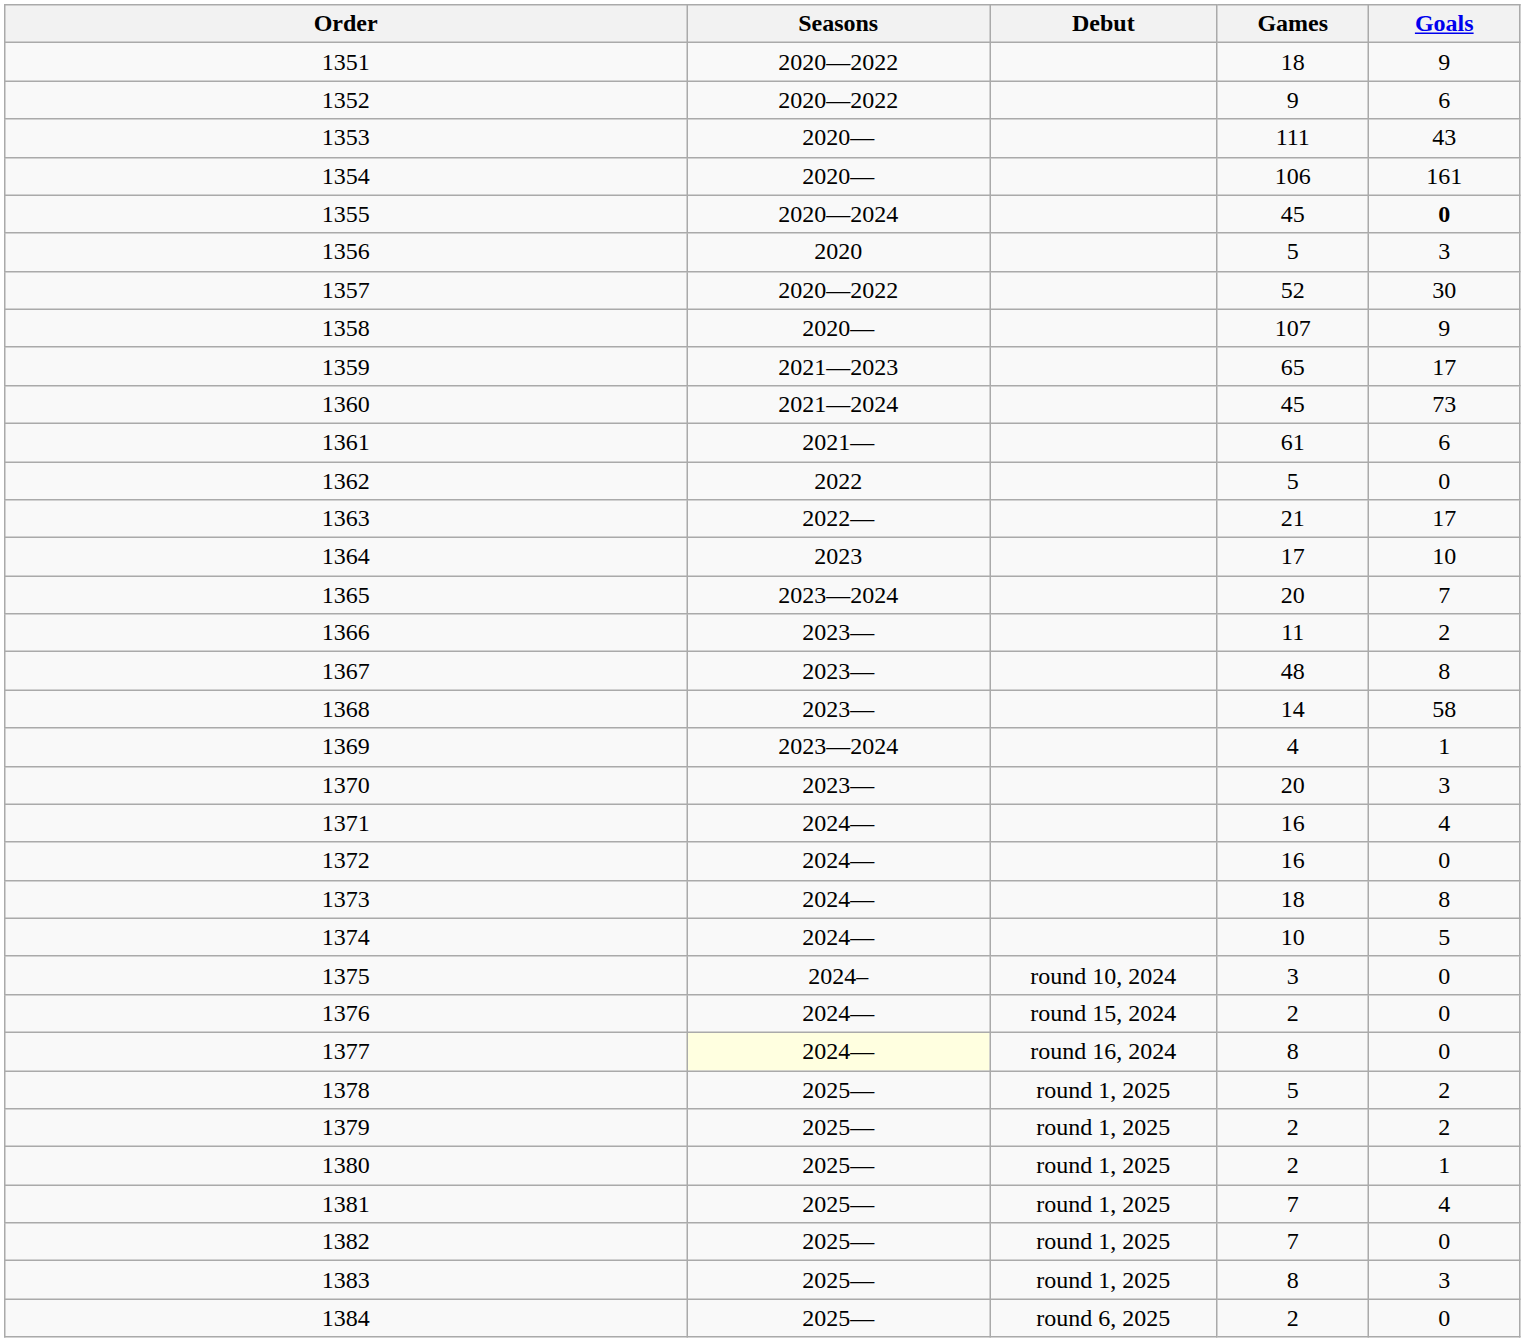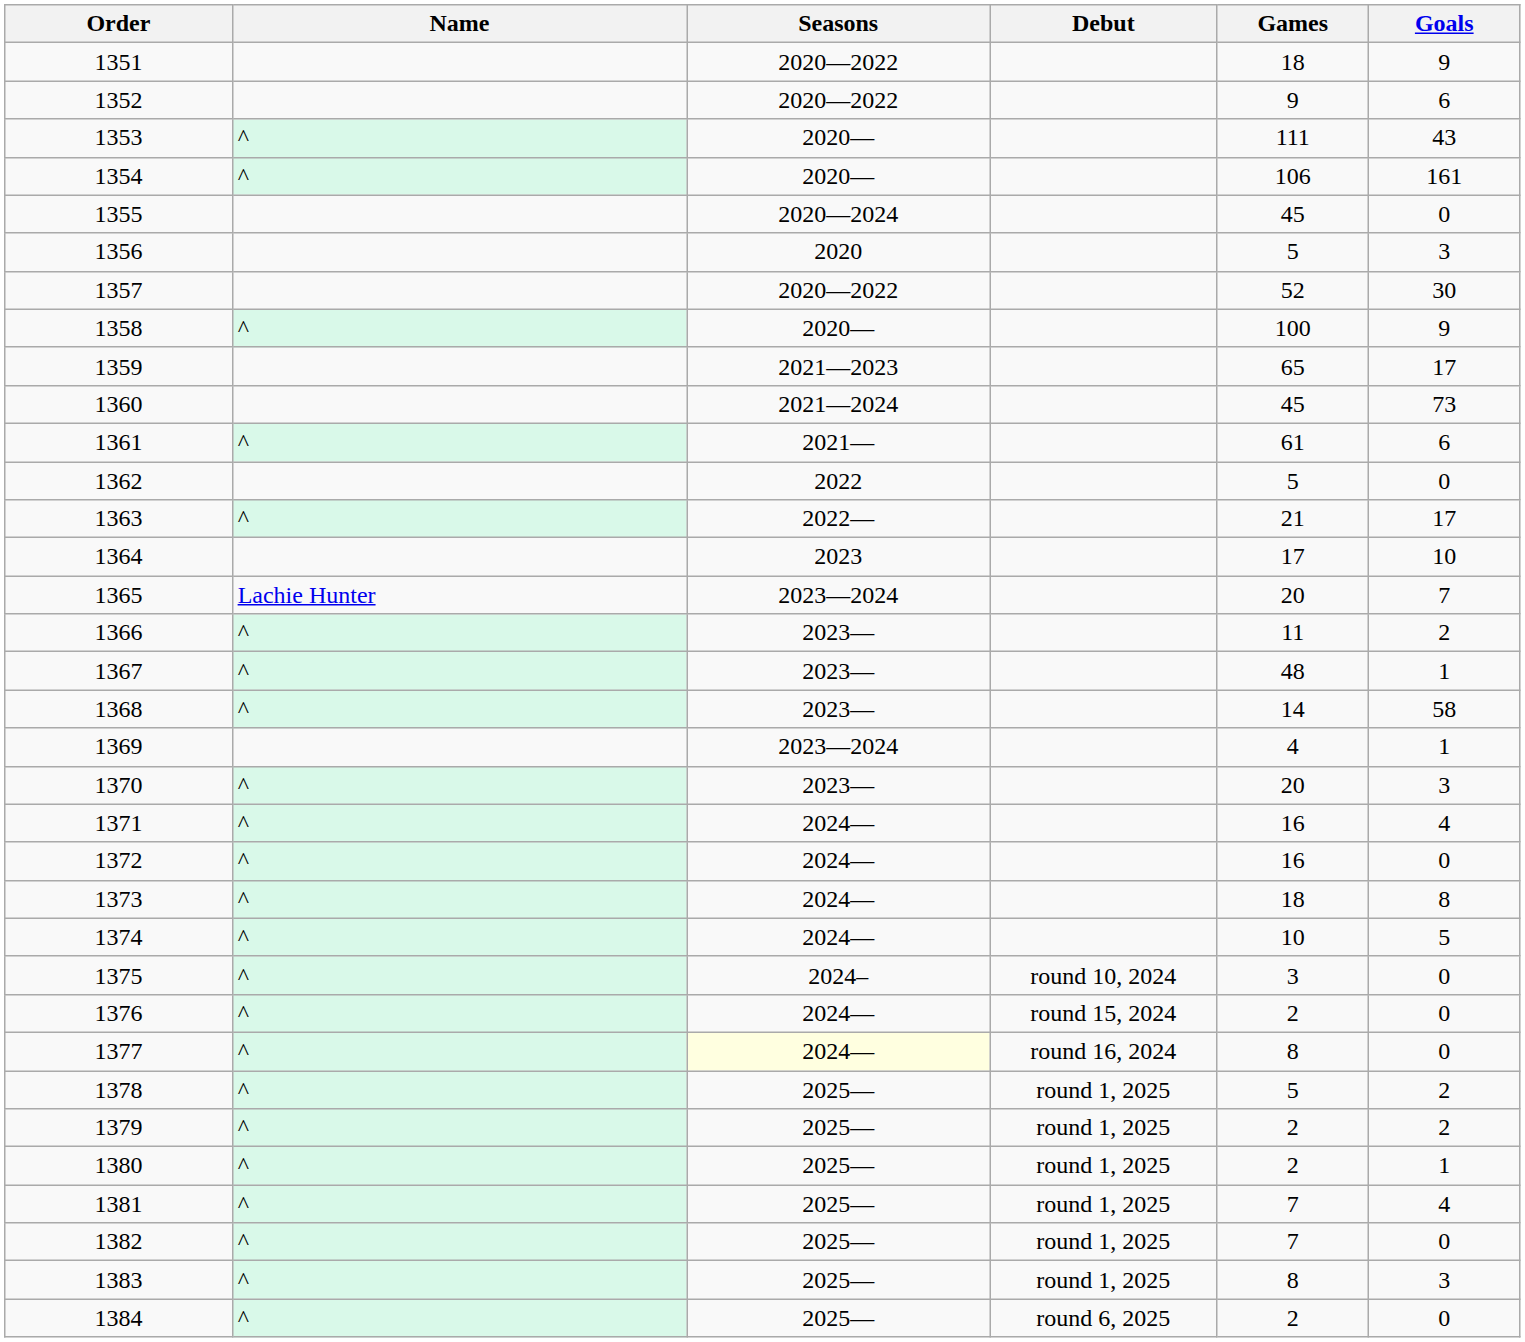+ column: Name | ^ | ^ | ^ | ^ | ^ | Lachie Hunter | ^ | ^ | ^ | ^ | ^ | ^ | ^ | ^ | ^ | ^ | ^ | ^ | ^ | ^ | ^ | ^ | ^ | ^
1355 | Goals: bold -> normal
1358 | Games: 107 -> 100
1367 | Goals: 8 -> 1
